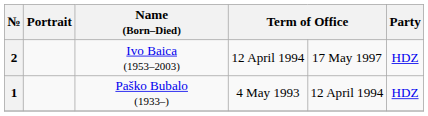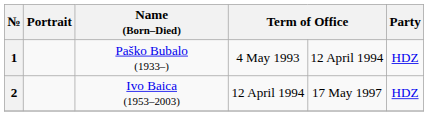rows swapped: 1 <-> 2
